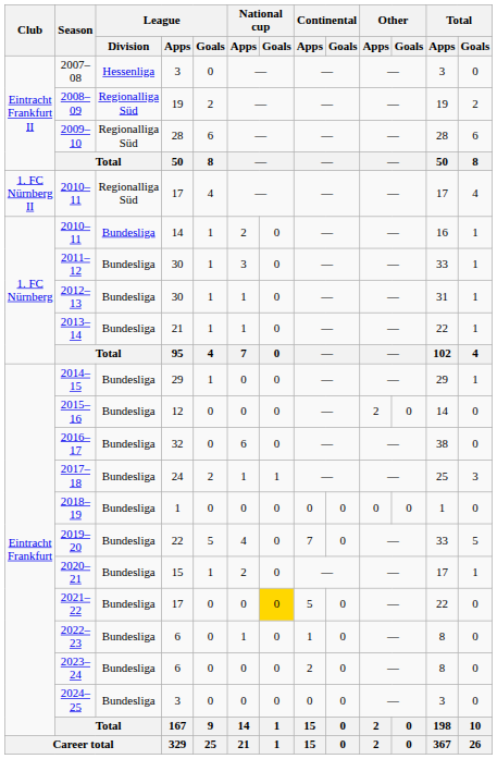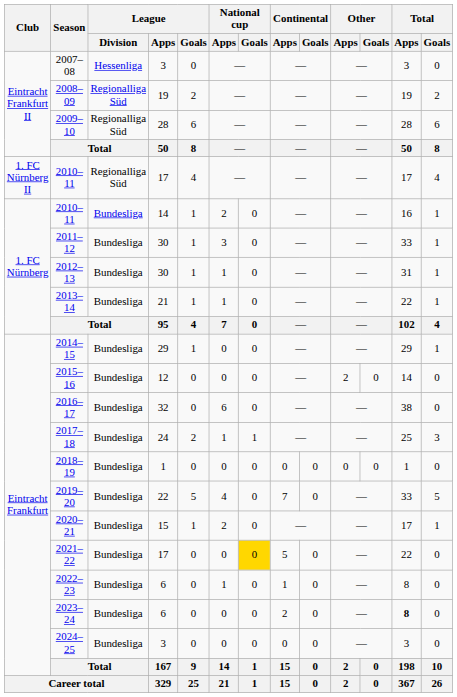2023–24 | Total / Apps: normal -> bold
